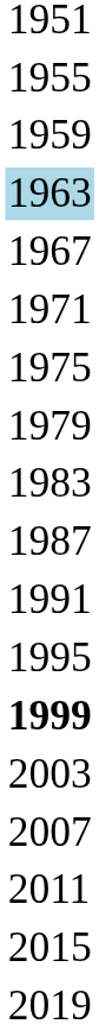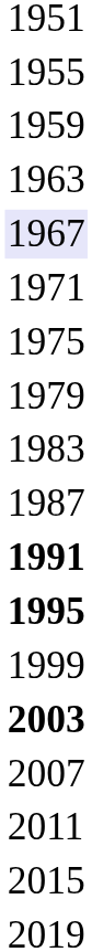1963 | column 1: lightblue background -> no background
1967 | column 1: no background -> lavender background
1991 | column 1: normal -> bold
1995 | column 1: normal -> bold
1999 | column 1: bold -> normal
2003 | column 1: normal -> bold
